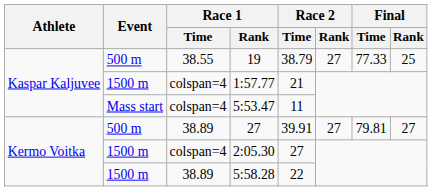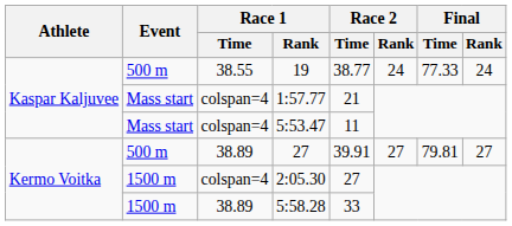19 | Race 2 / Time: 38.79 -> 38.77
19 | Race 2 / Rank: 27 -> 24
19 | Final / Rank: 25 -> 24
1:57.77 | Event: 1500 m -> Mass start
5:58.28 | Race 2 / Time: 22 -> 33
